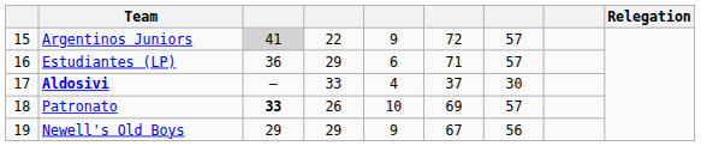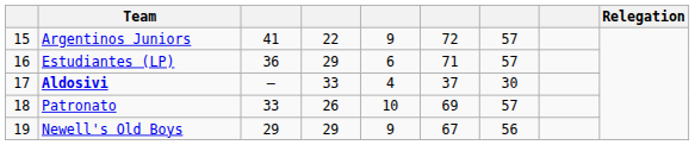Argentinos Juniors | column 3: lightgrey background -> no background
Patronato | column 3: bold -> normal
